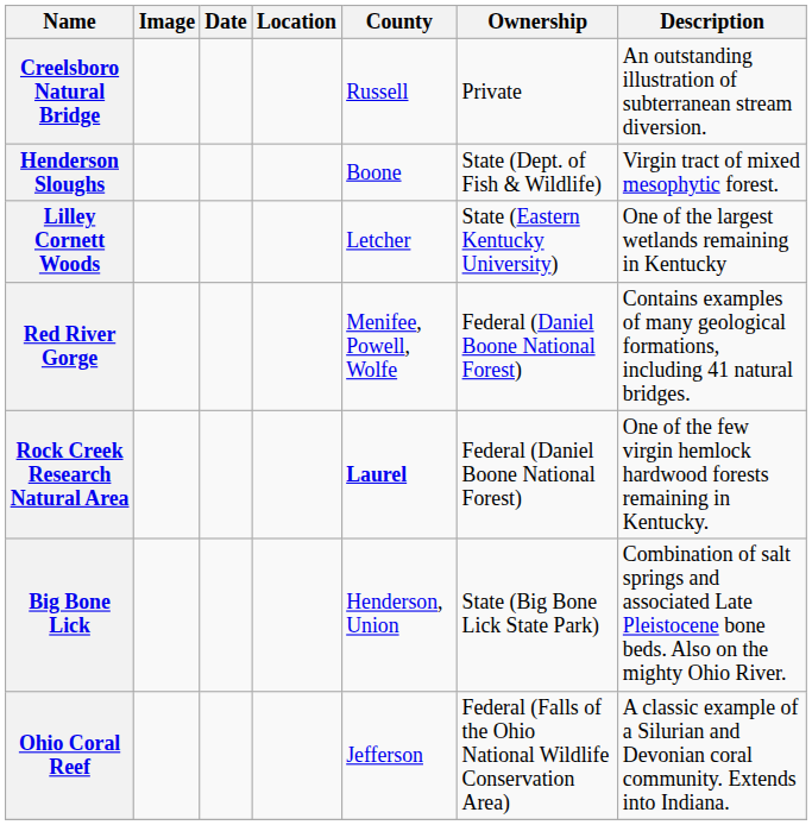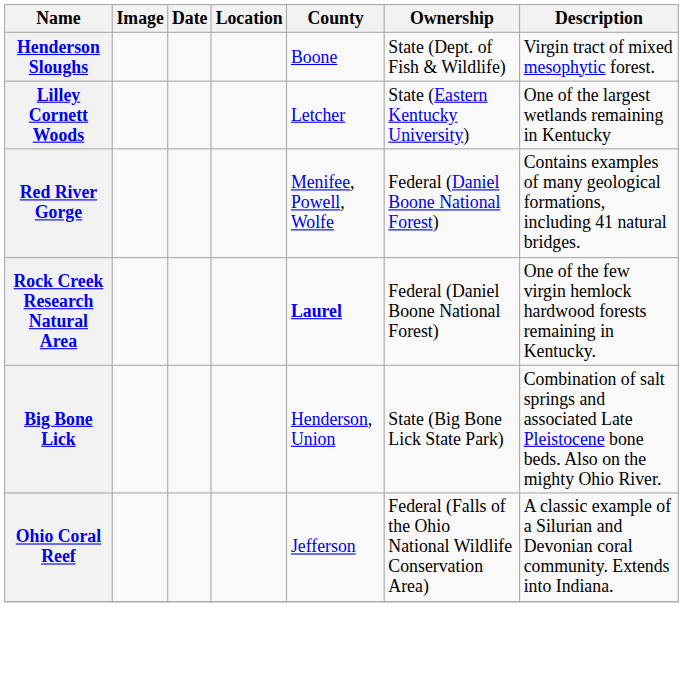- row: Creelsboro Natural Bridge | Russell | Private | An outstanding illustration of subterranean stream diversion.
